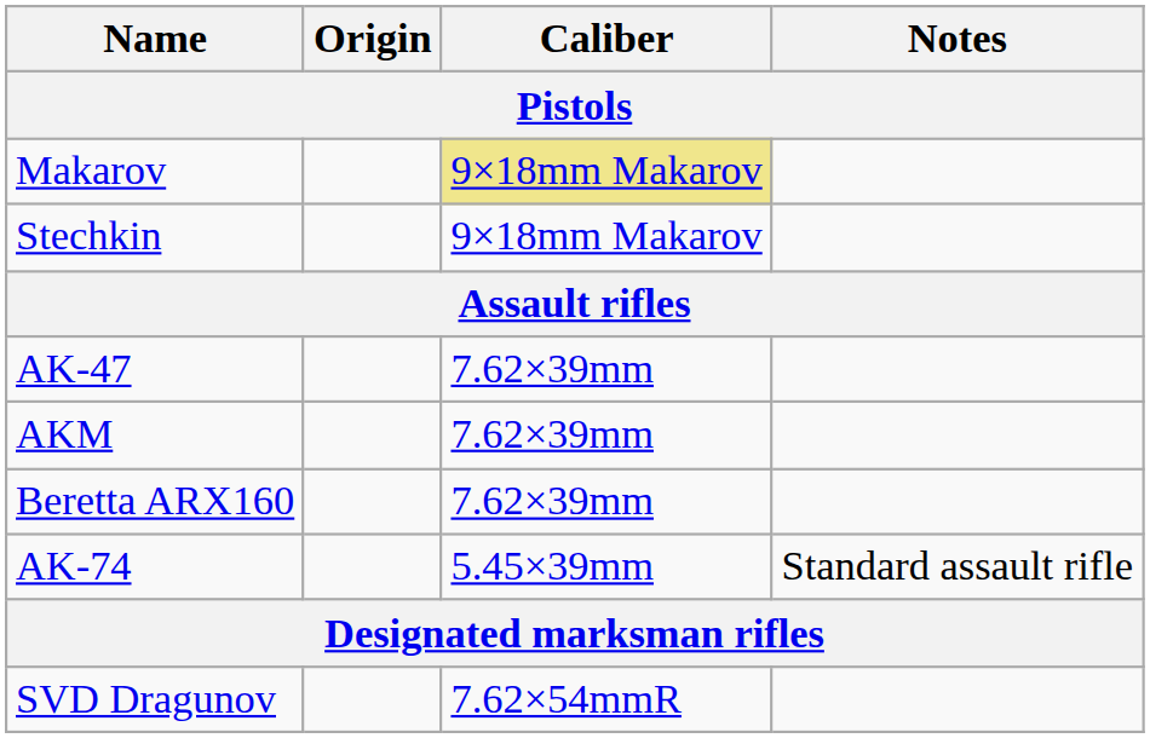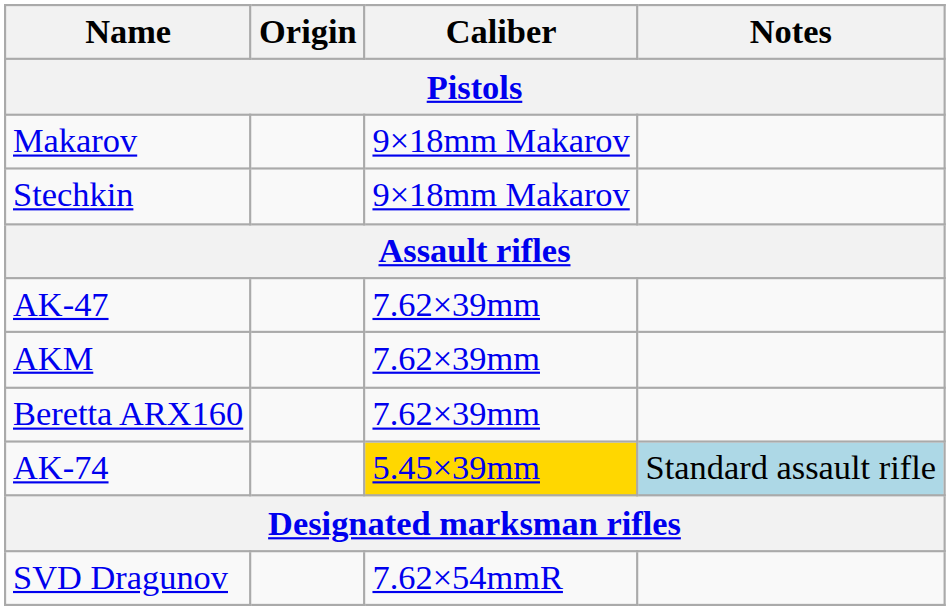Makarov | Caliber: khaki background -> no background
AK-74 | Caliber: no background -> gold background
AK-74 | Notes: no background -> lightblue background
